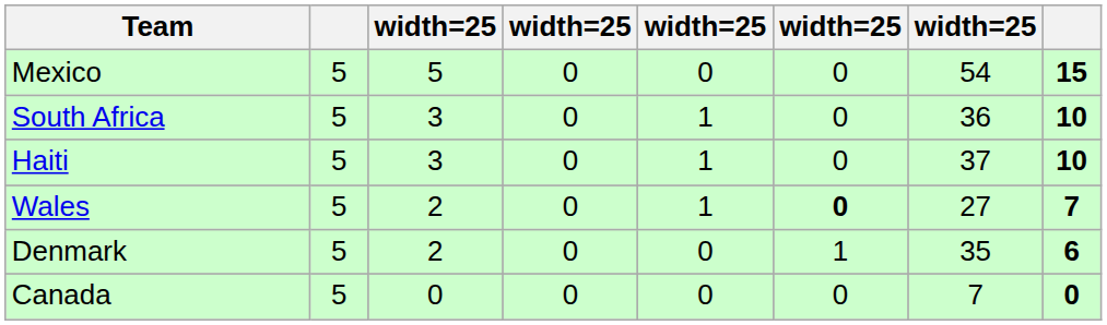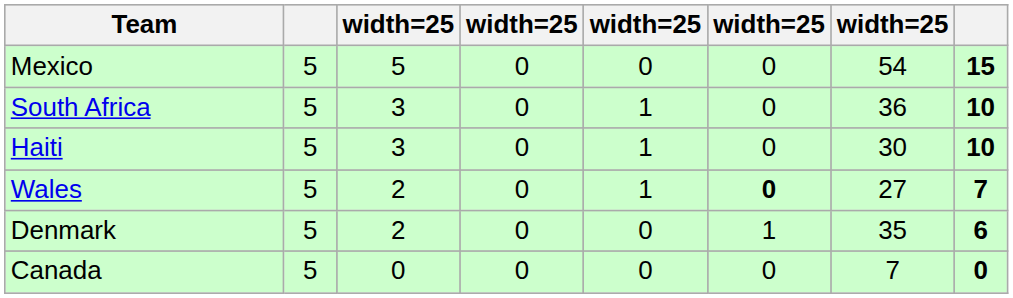Haiti | column 7: 37 -> 30
